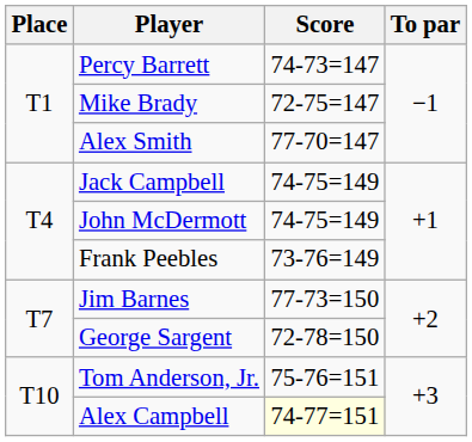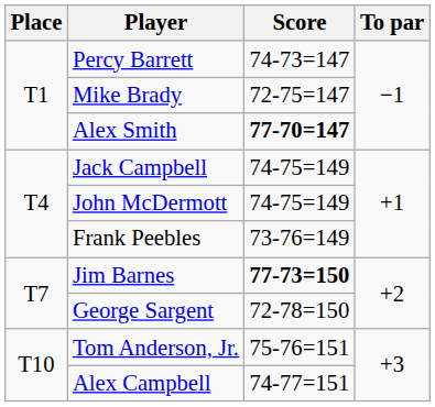Alex Smith | Score: normal -> bold
Jim Barnes | Score: normal -> bold
Alex Campbell | Score: lightyellow background -> no background
